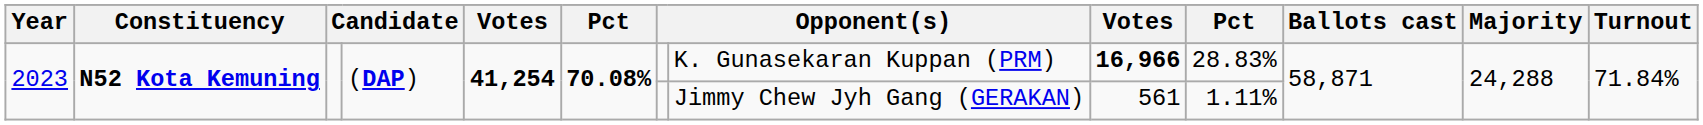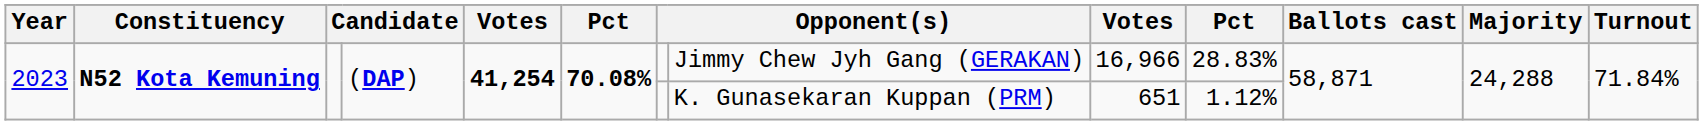row 2 | column 8: K. Gunasekaran Kuppan (PRM) -> Jimmy Chew Jyh Gang (GERAKAN)
row 2 | column 9: bold -> normal
row 3 | column 8: Jimmy Chew Jyh Gang (GERAKAN) -> K. Gunasekaran Kuppan (PRM)
row 3 | column 9: 561 -> 651
row 3 | column 10: 1.11% -> 1.12%
